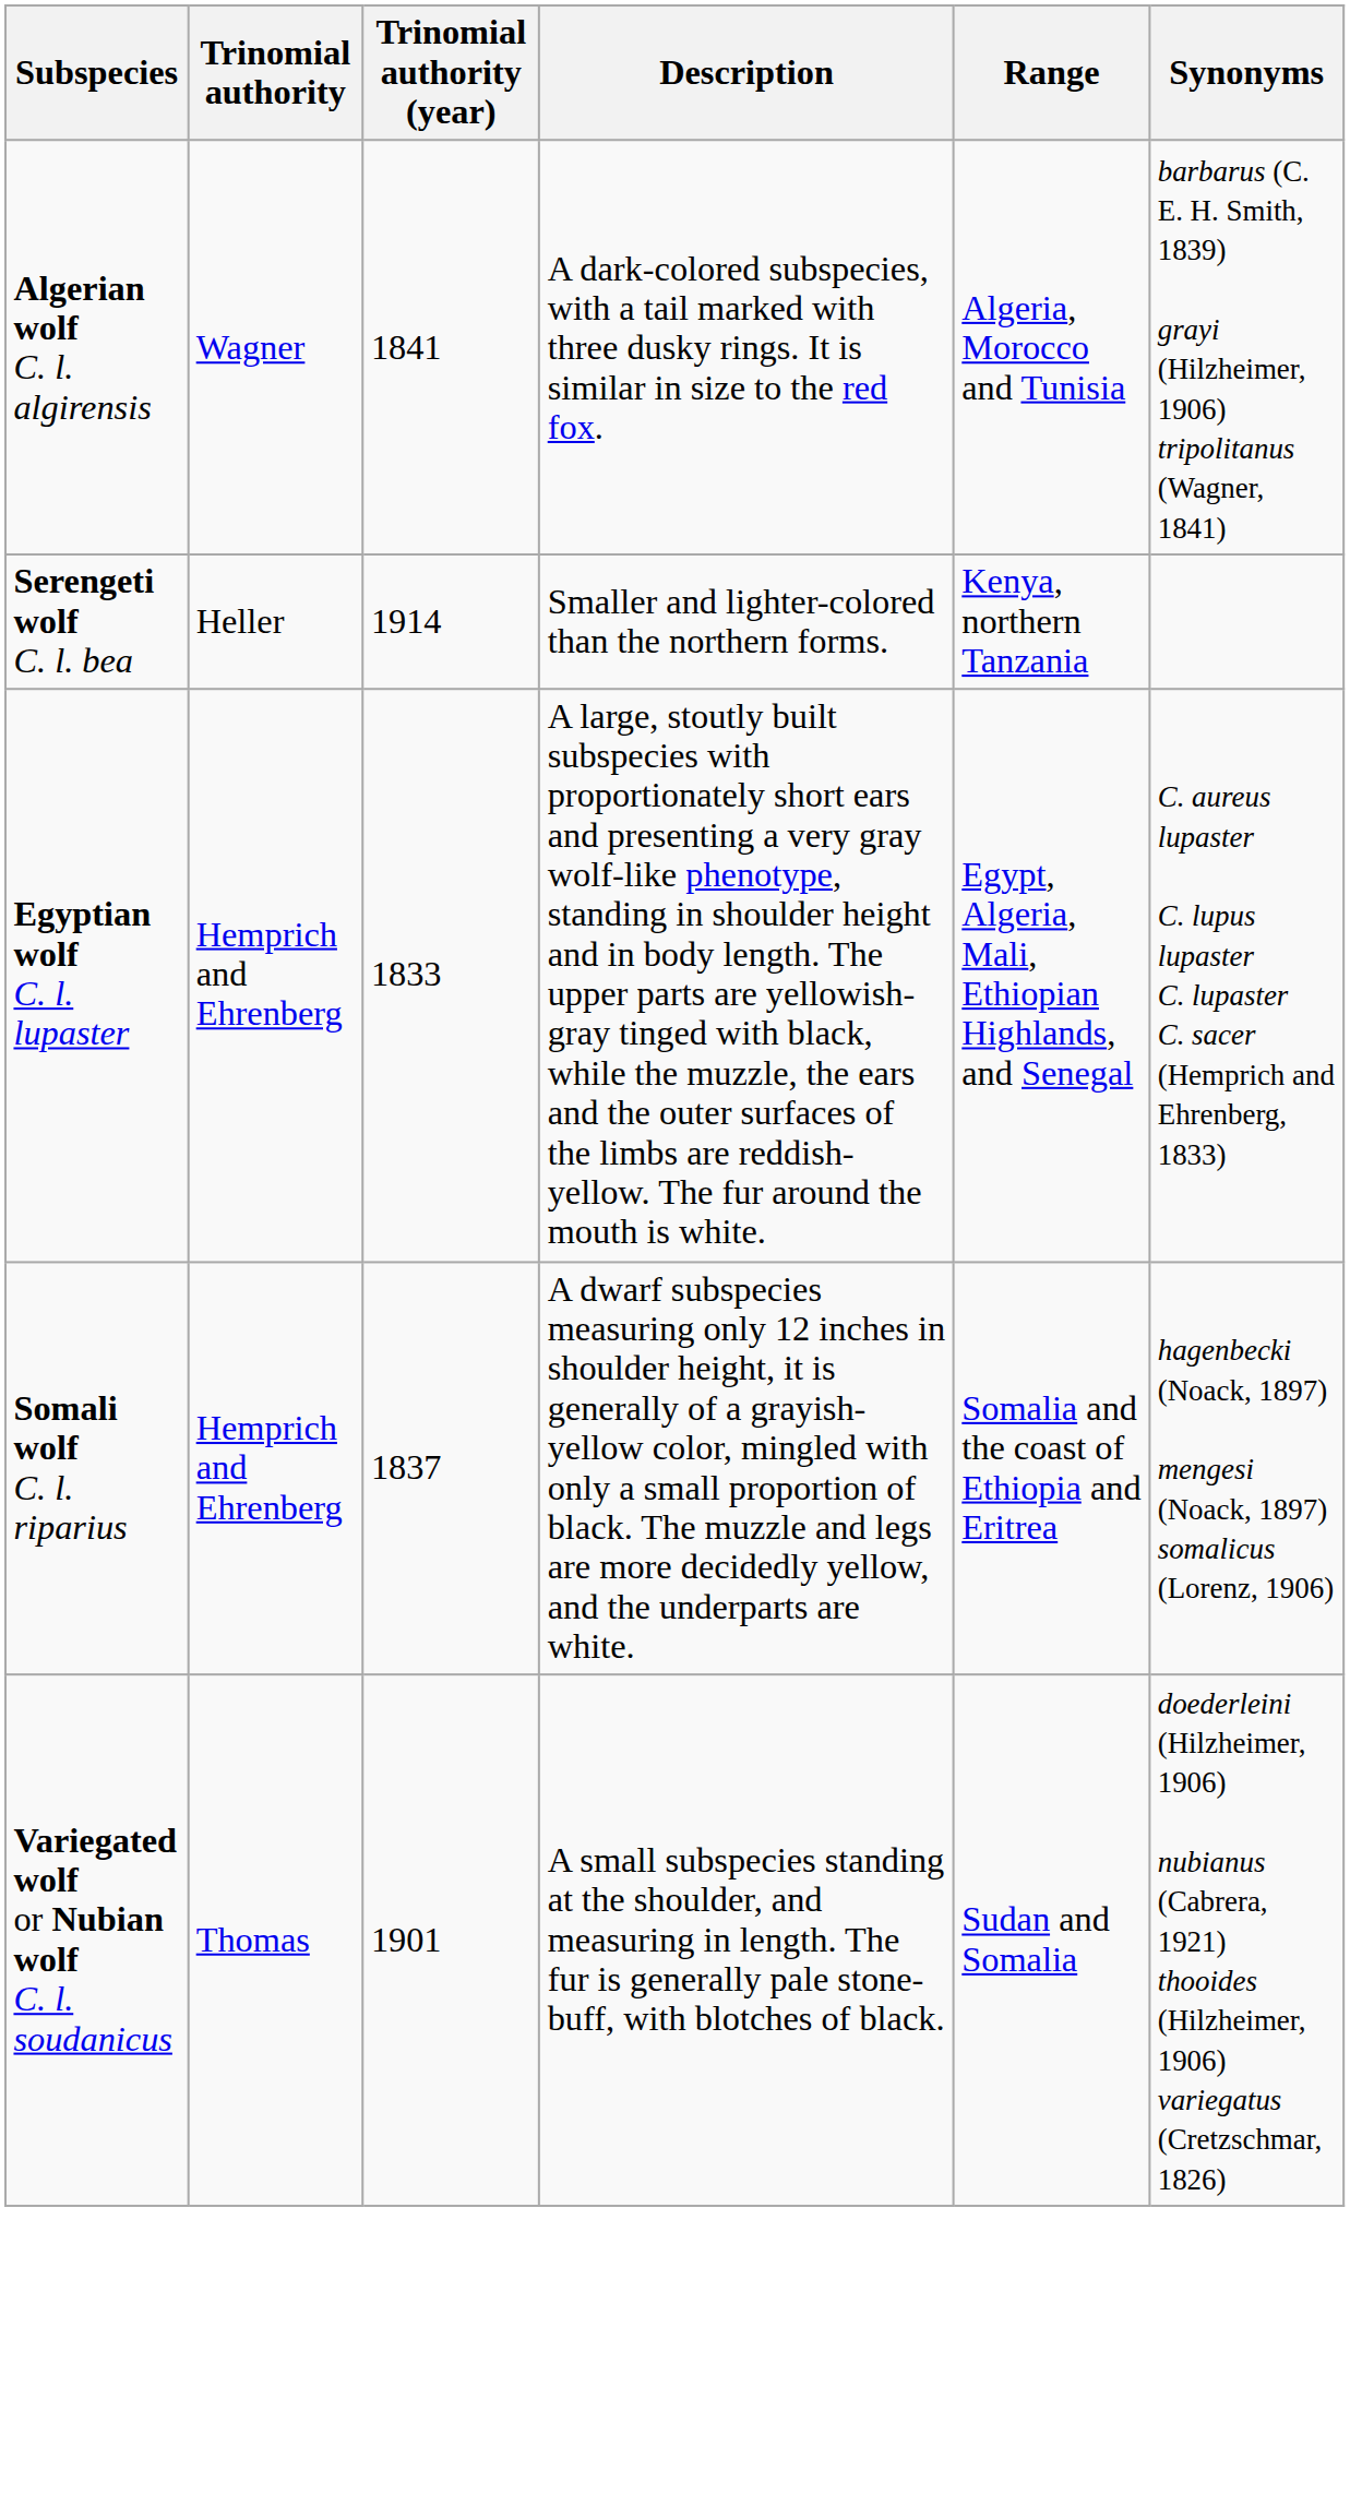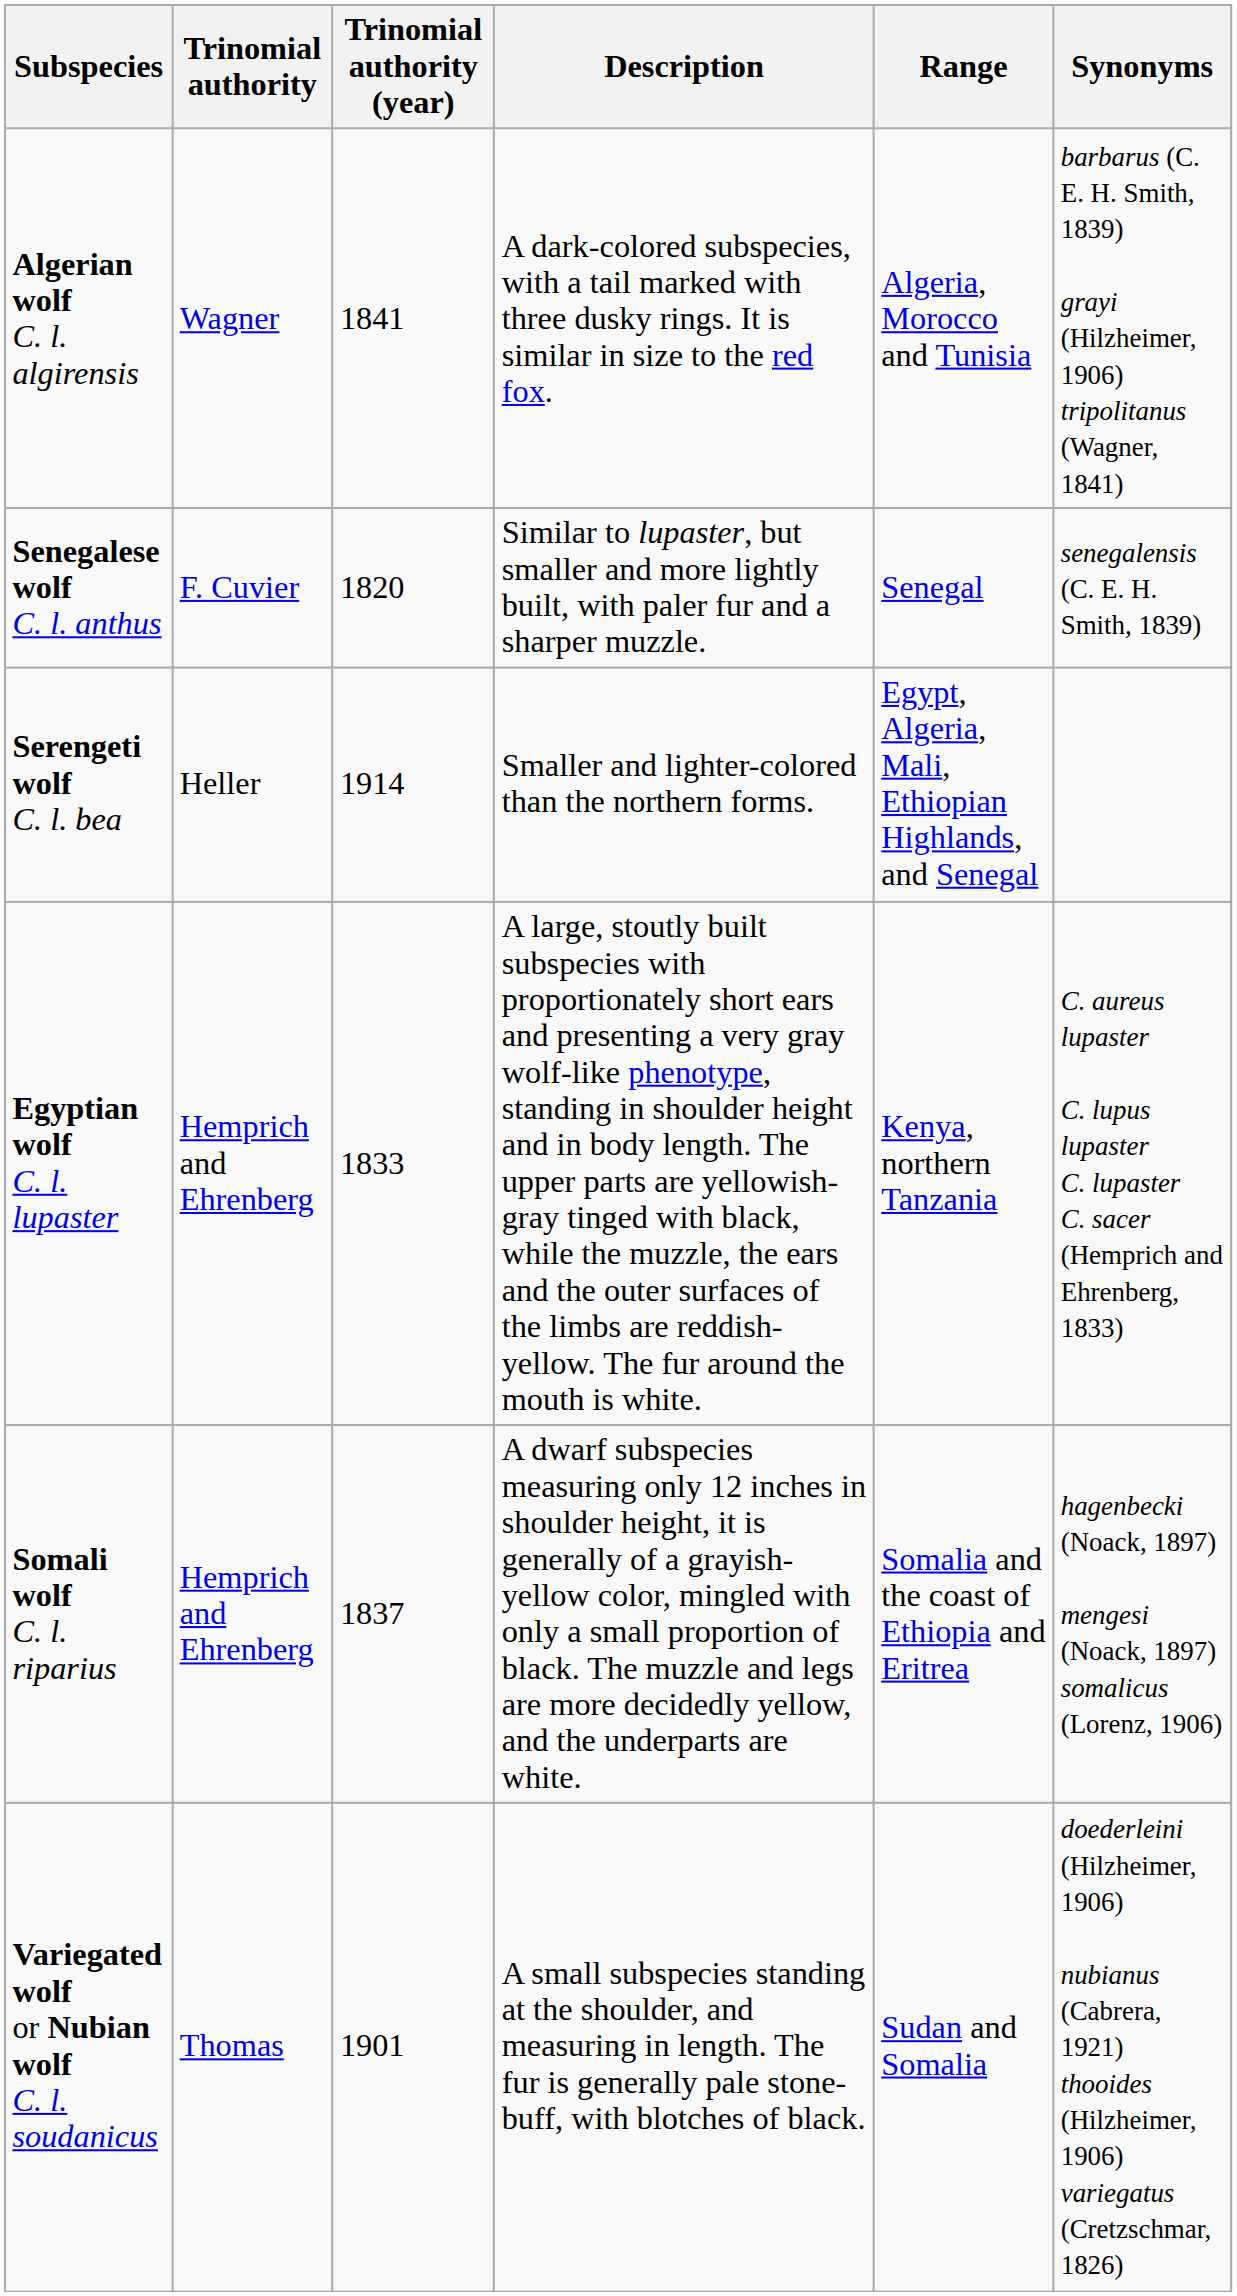+ row: Senegalese wolf C. l. anthus | F. Cuvier | 1820 | Similar to lupaster, but smaller and more lightly built, with paler fur and a sharper muzzle. | Senegal | senegalensis (C. E. H. Smith, 1839)
Serengeti wolf C. l. bea | Range: Kenya, northern Tanzania -> Egypt, Algeria, Mali, Ethiopian Highlands, and Senegal
Egyptian wolf C. l. lupaster | Range: Egypt, Algeria, Mali, Ethiopian Highlands, and Senegal -> Kenya, northern Tanzania
